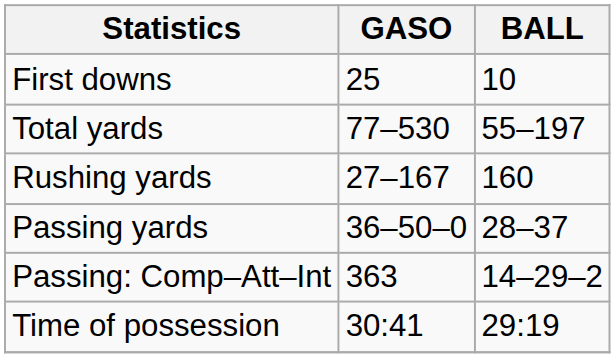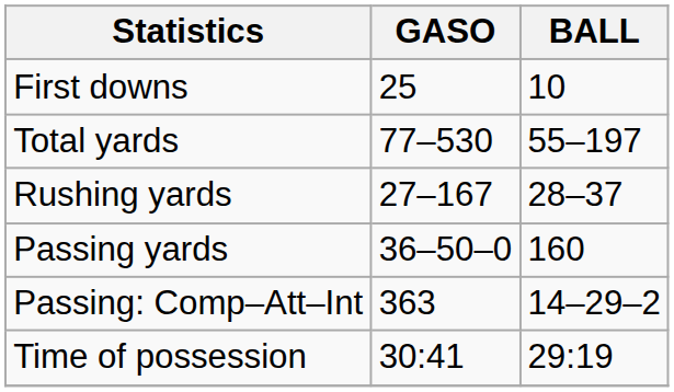Rushing yards | BALL: 160 -> 28–37
Passing yards | BALL: 28–37 -> 160
